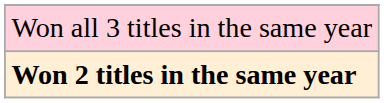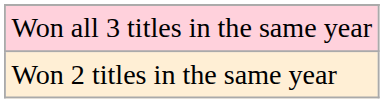row 2 | column 1: bold -> normal
